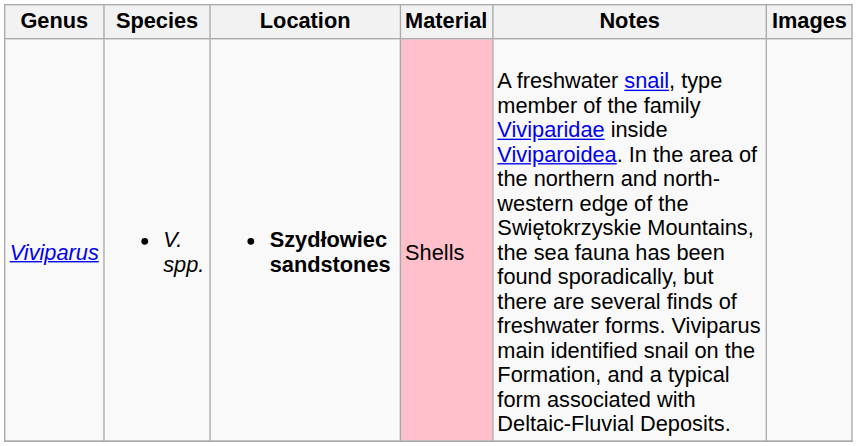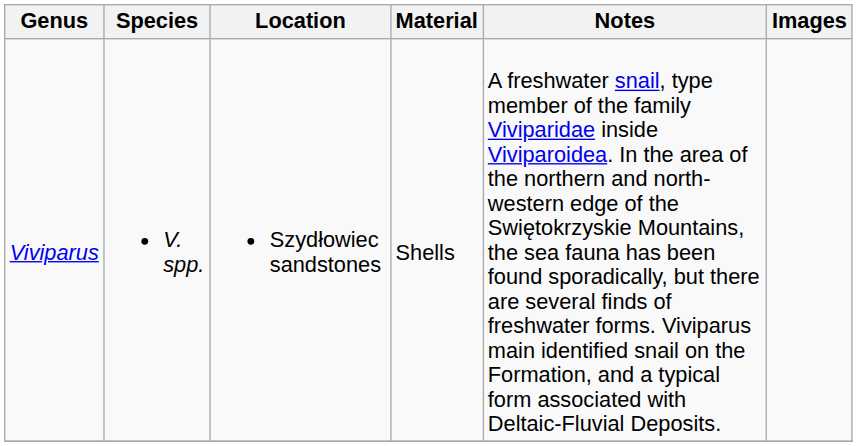Viviparus | Location: bold -> normal
Viviparus | Material: pink background -> no background
